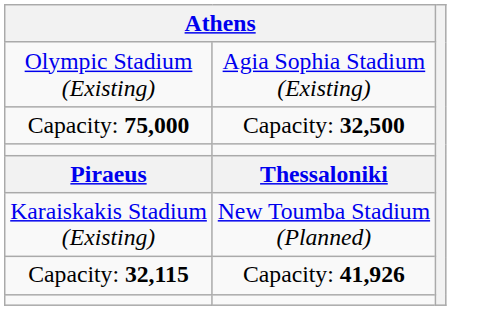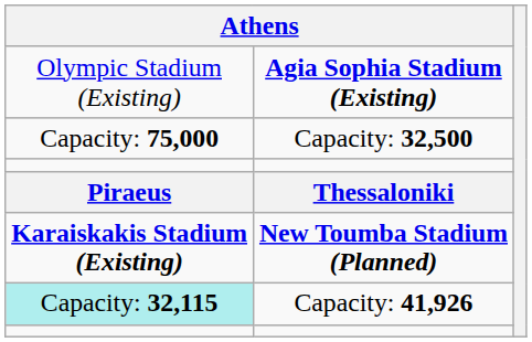Olympic Stadium (Existing) | column 2: normal -> bold
Karaiskakis Stadium (Existing) | column 1: normal -> bold
Karaiskakis Stadium (Existing) | column 2: normal -> bold
Capacity: 32,115 | column 1: no background -> paleturquoise background
